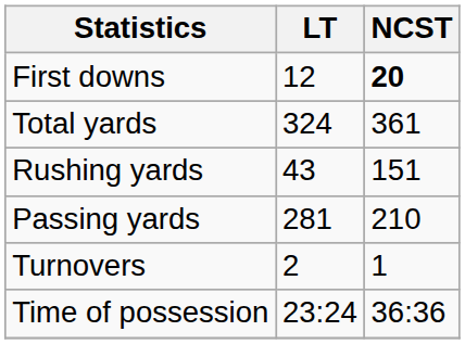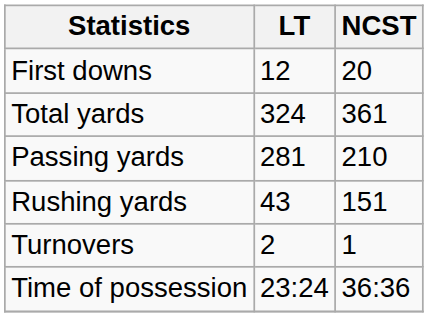First downs | NCST: bold -> normal
rows swapped: Rushing yards <-> Passing yards
